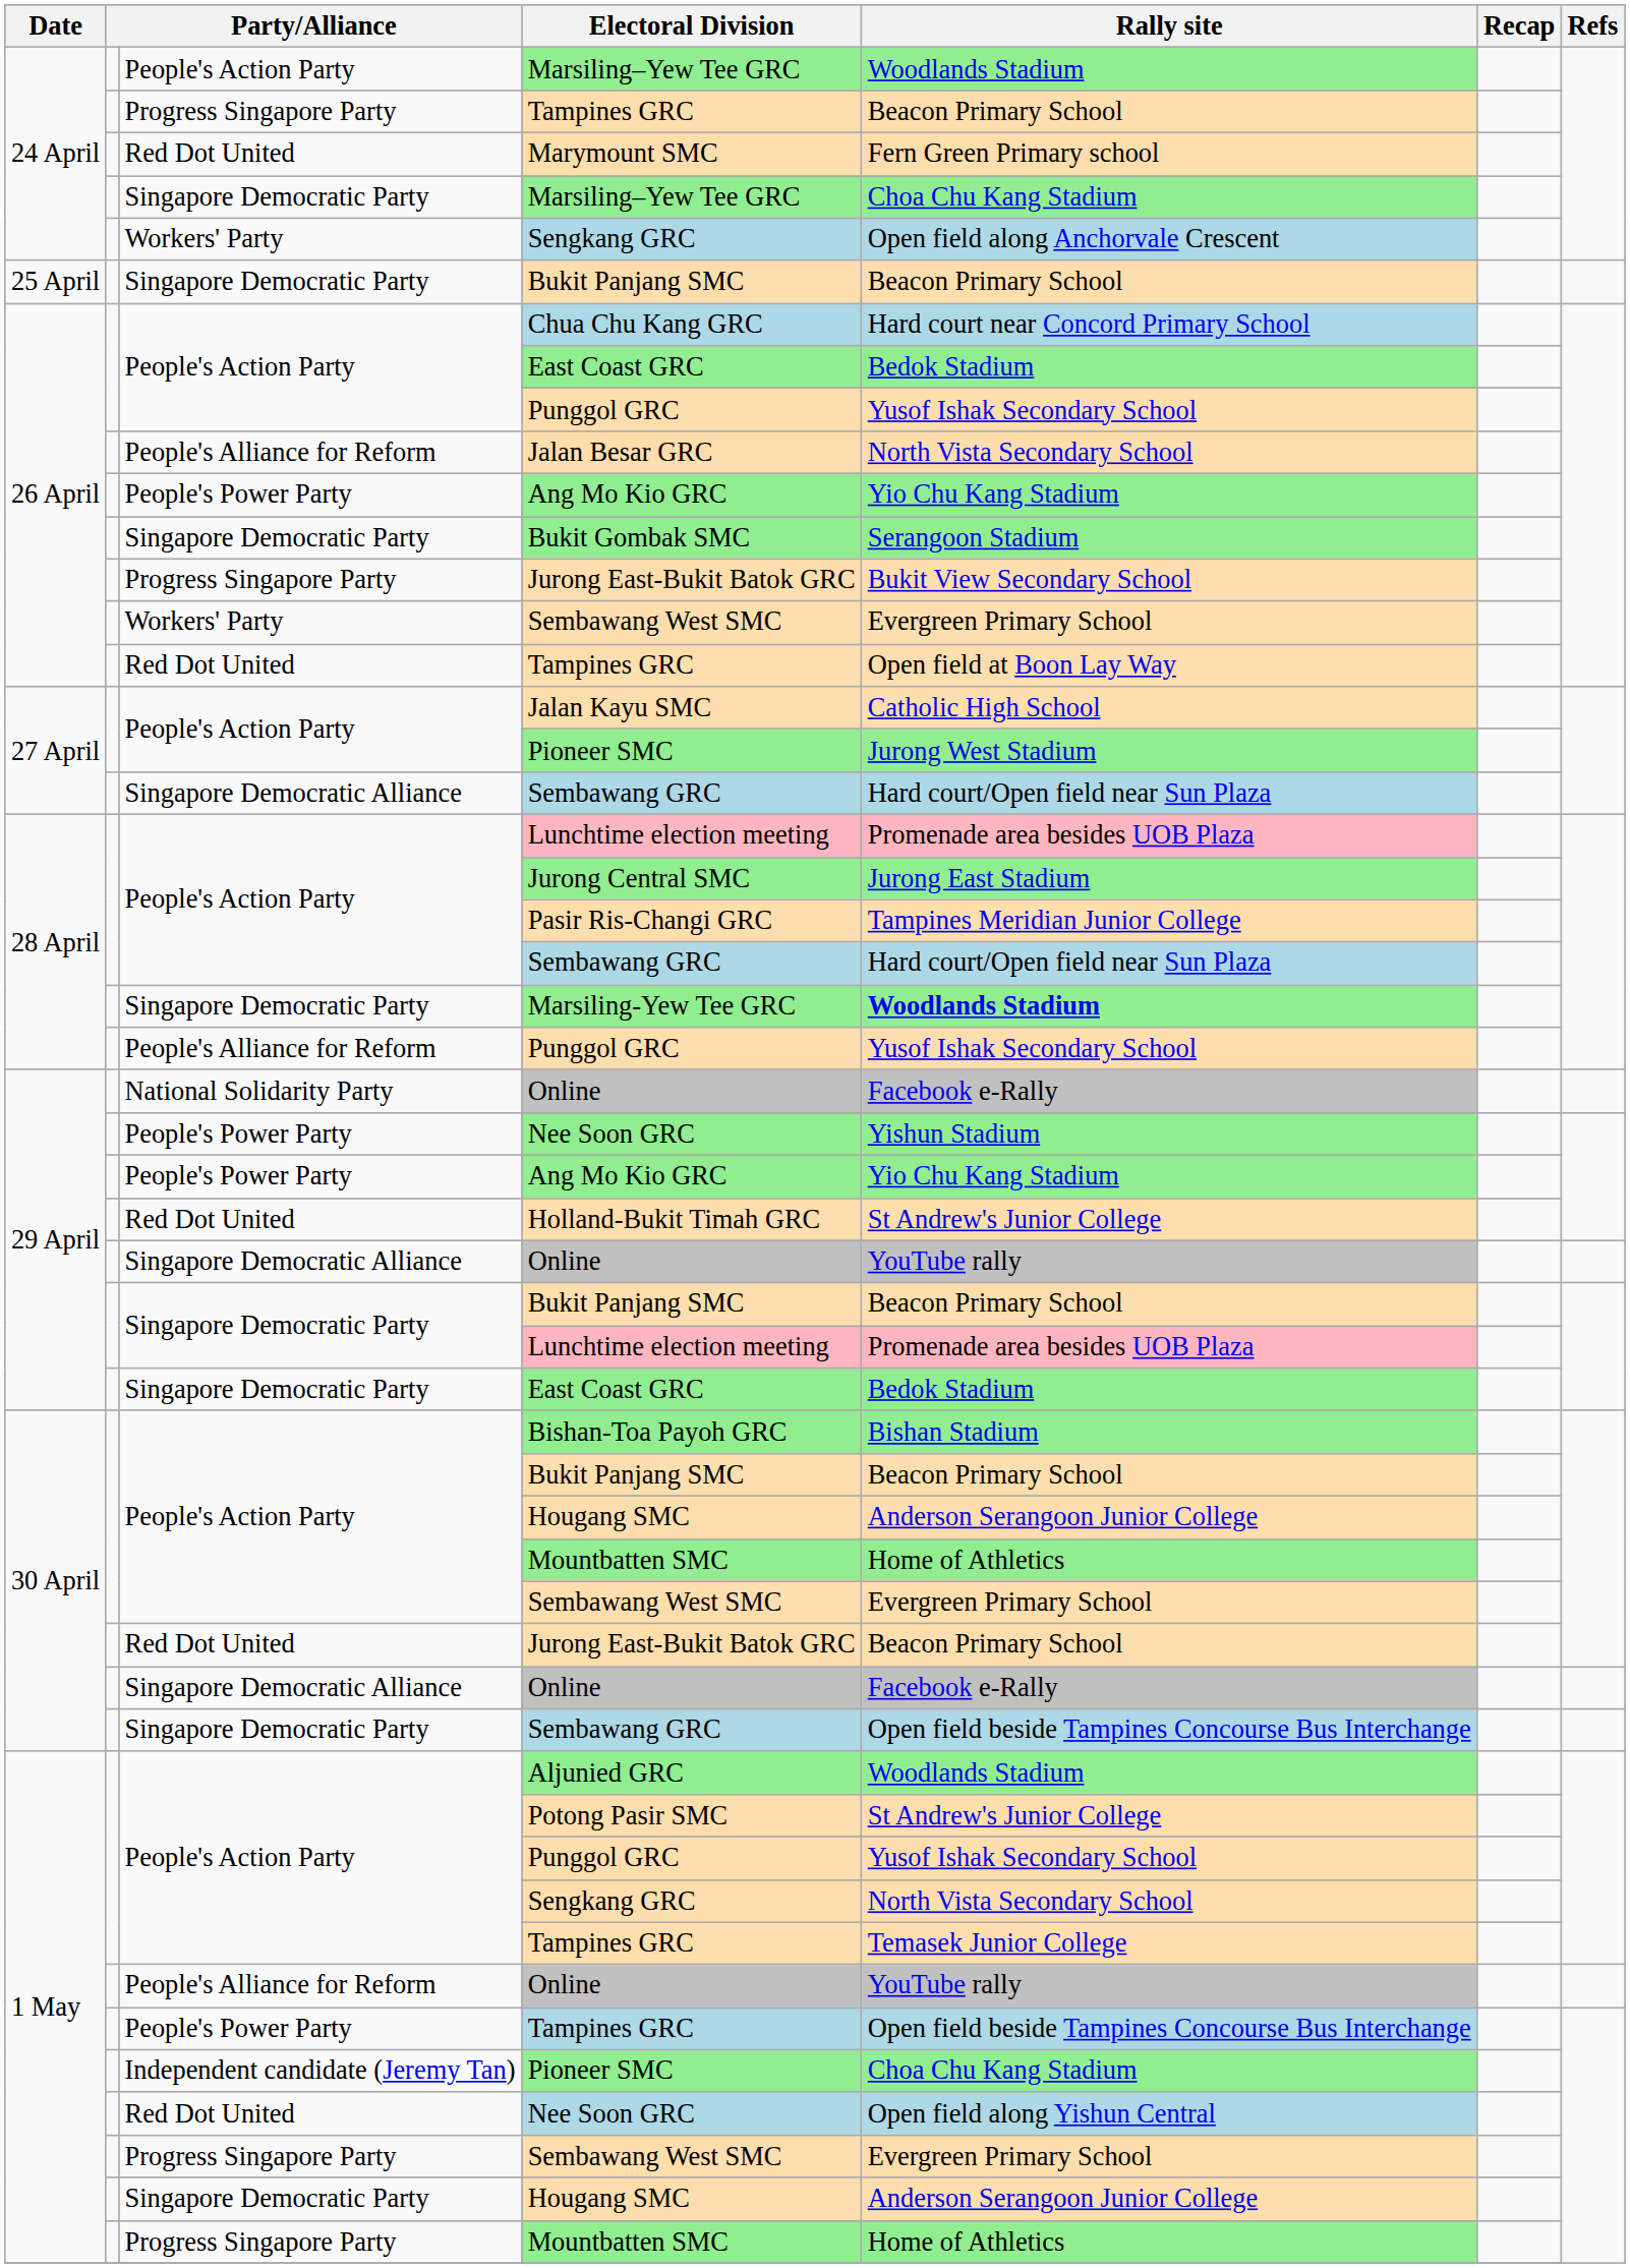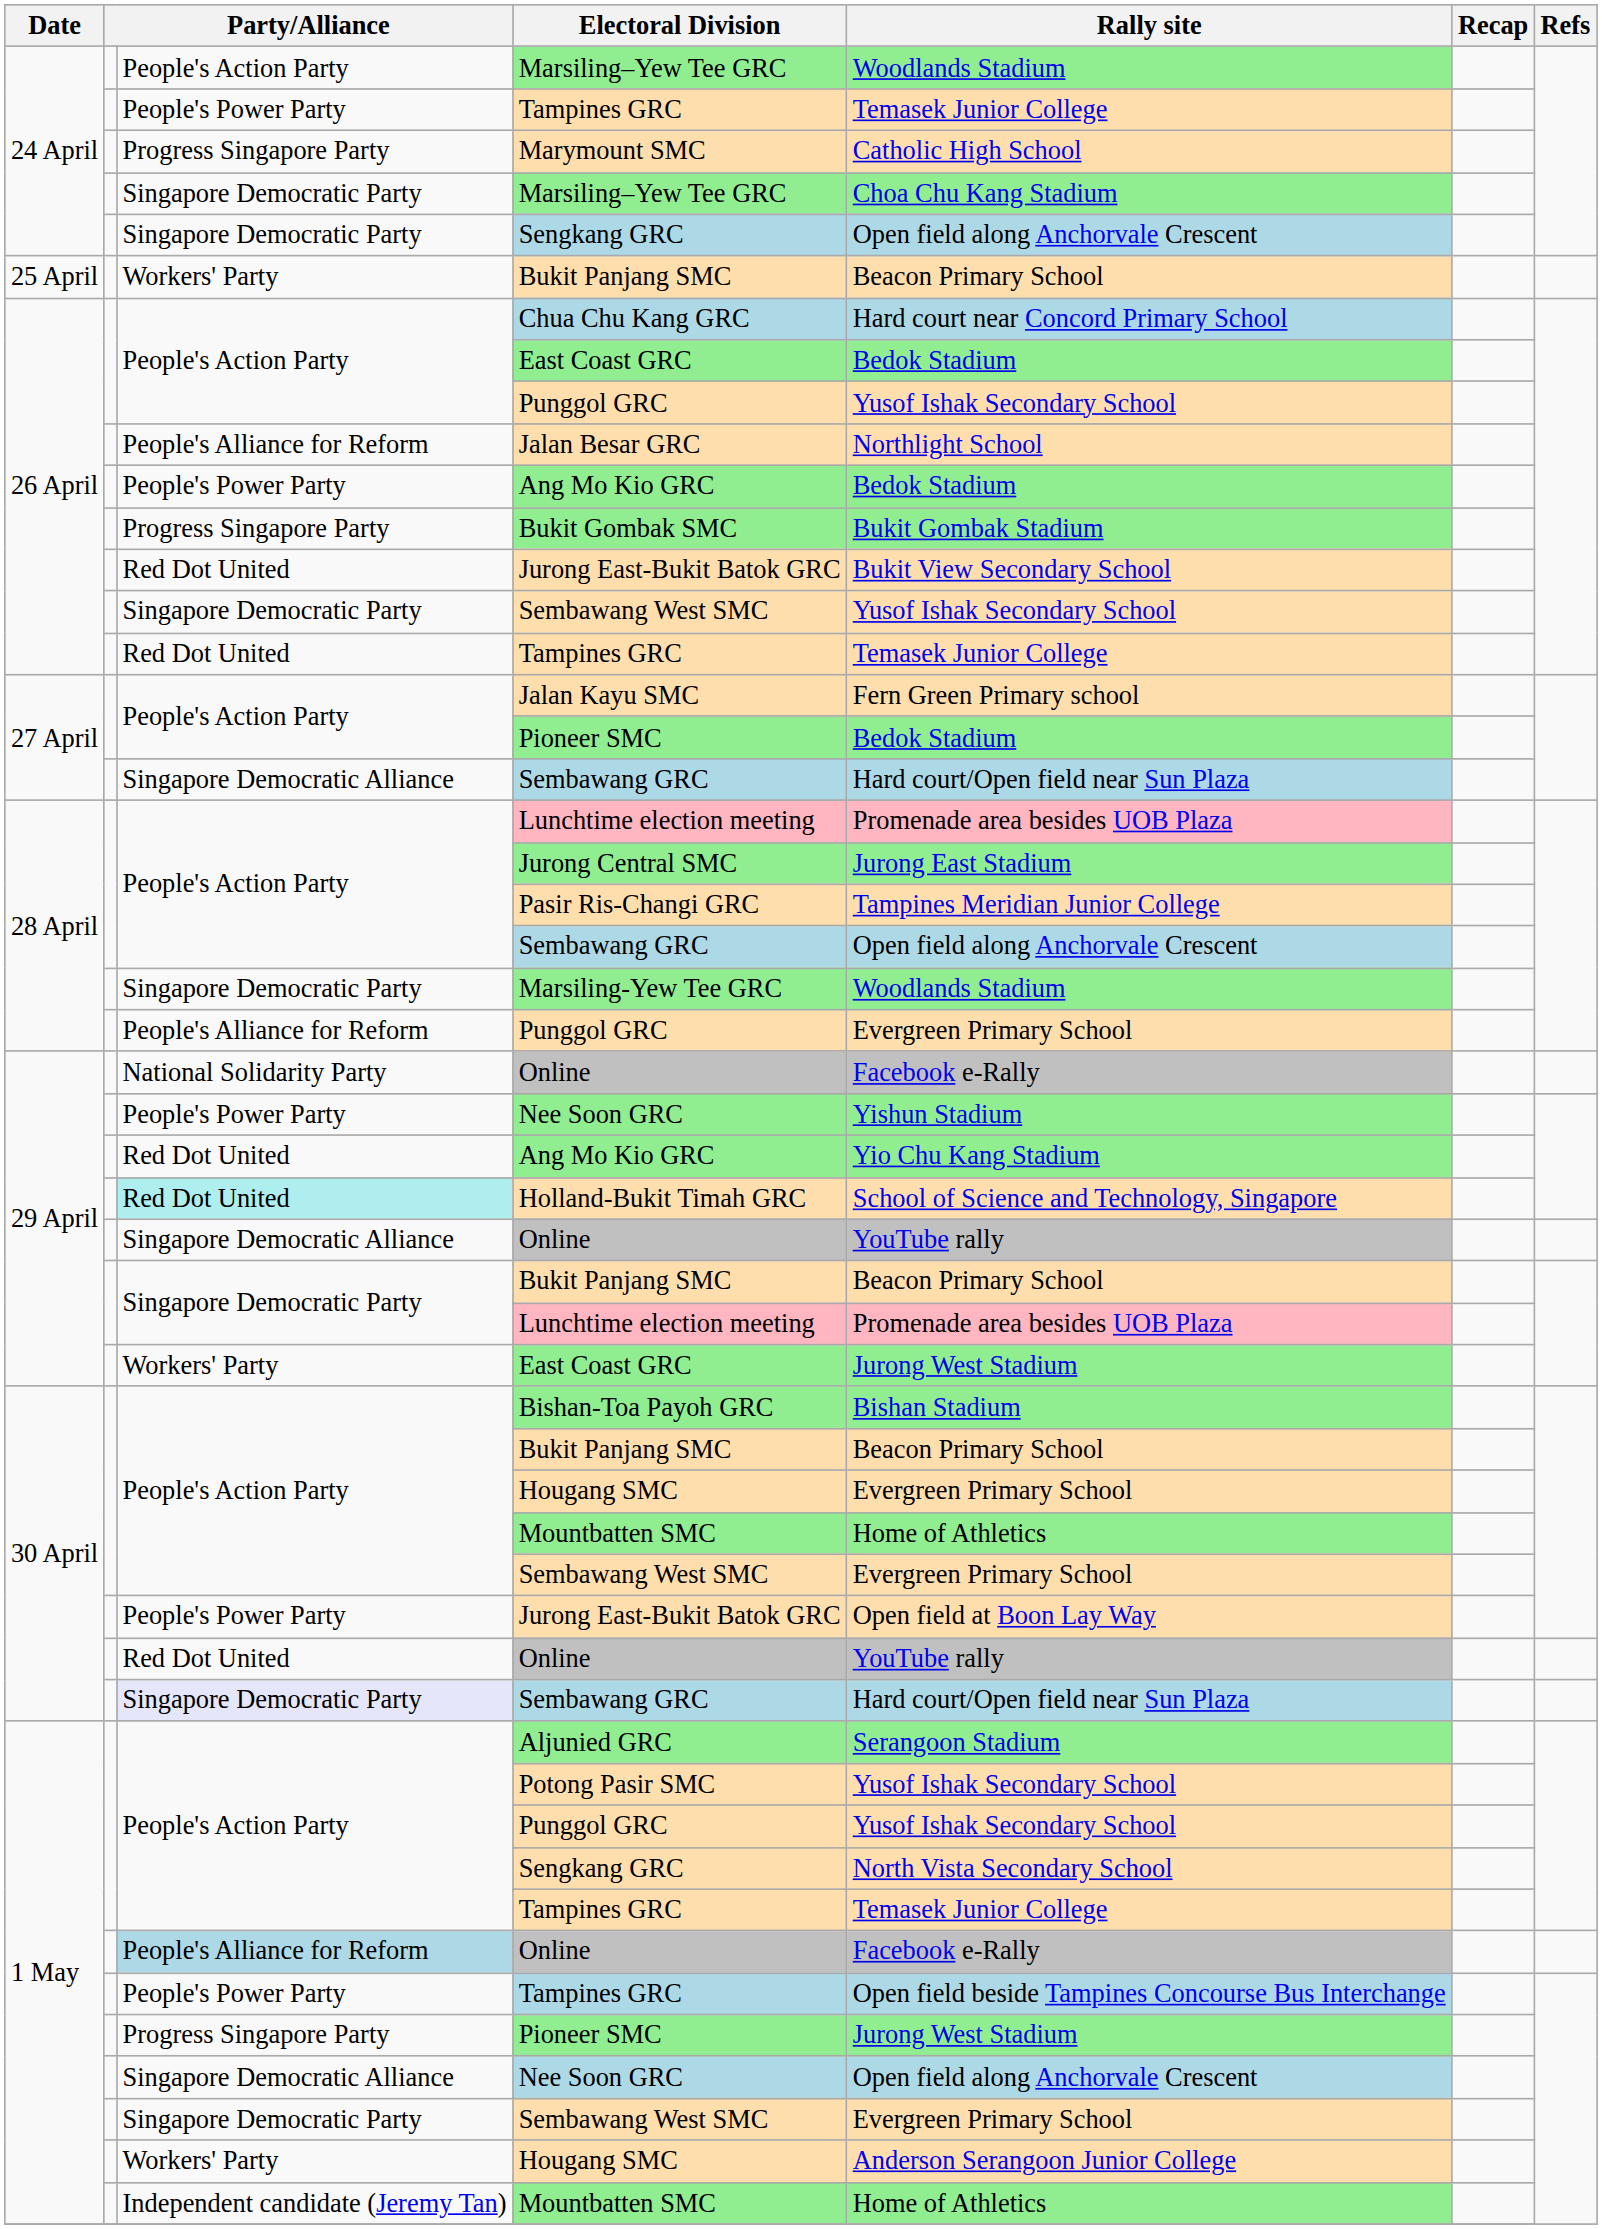24 April / Tampines GRC | column 3: Progress Singapore Party -> People's Power Party
24 April / Tampines GRC | Rally site: Beacon Primary School -> Temasek Junior College
Marymount SMC | column 3: Red Dot United -> Progress Singapore Party
Marymount SMC | Rally site: Fern Green Primary school -> Catholic High School
24 April / Sengkang GRC | column 3: Workers' Party -> Singapore Democratic Party
25 April / Bukit Panjang SMC | column 3: Singapore Democratic Party -> Workers' Party
Jalan Besar GRC | Rally site: North Vista Secondary School -> Northlight School
26 April / Ang Mo Kio GRC | Rally site: Yio Chu Kang Stadium -> Bedok Stadium
Bukit Gombak SMC | column 3: Singapore Democratic Party -> Progress Singapore Party
Bukit Gombak SMC | Rally site: Serangoon Stadium -> Bukit Gombak Stadium
26 April / Jurong East-Bukit Batok GRC | column 3: Progress Singapore Party -> Red Dot United
26 April / Sembawang West SMC | column 3: Workers' Party -> Singapore Democratic Party
26 April / Sembawang West SMC | Rally site: Evergreen Primary School -> Yusof Ishak Secondary School
26 April / Tampines GRC | Rally site: Open field at Boon Lay Way -> Temasek Junior College
Jalan Kayu SMC | Rally site: Catholic High School -> Fern Green Primary school
27 April / Pioneer SMC | Rally site: Jurong West Stadium -> Bedok Stadium
28 April / Sembawang GRC | Rally site: Hard court/Open field near Sun Plaza -> Open field along Anchorvale Crescent
Marsiling-Yew Tee GRC | Rally site: bold -> normal
28 April / Punggol GRC | Rally site: Yusof Ishak Secondary School -> Evergreen Primary School
29 April / Ang Mo Kio GRC | column 3: People's Power Party -> Red Dot United
Holland-Bukit Timah GRC | column 3: no background -> paleturquoise background
Holland-Bukit Timah GRC | Rally site: St Andrew's Junior College -> School of Science and Technology, Singapore
29 April / East Coast GRC | column 3: Singapore Democratic Party -> Workers' Party
29 April / East Coast GRC | Rally site: Bedok Stadium -> Jurong West Stadium
30 April / Hougang SMC | Rally site: Anderson Serangoon Junior College -> Evergreen Primary School
30 April / Jurong East-Bukit Batok GRC | column 3: Red Dot United -> People's Power Party
30 April / Jurong East-Bukit Batok GRC | Rally site: Beacon Primary School -> Open field at Boon Lay Way
30 April / Online | column 3: Singapore Democratic Alliance -> Red Dot United
30 April / Online | Rally site: Facebook e-Rally -> YouTube rally
30 April / Sembawang GRC | column 3: no background -> lavender background
30 April / Sembawang GRC | Rally site: Open field beside Tampines Concourse Bus Interchange -> Hard court/Open field near Sun Plaza
Aljunied GRC | Rally site: Woodlands Stadium -> Serangoon Stadium
Potong Pasir SMC | Rally site: St Andrew's Junior College -> Yusof Ishak Secondary School
1 May / Online | column 3: no background -> lightblue background
1 May / Online | Rally site: YouTube rally -> Facebook e-Rally
1 May / Pioneer SMC | column 3: Independent candidate (Jeremy Tan) -> Progress Singapore Party
1 May / Pioneer SMC | Rally site: Choa Chu Kang Stadium -> Jurong West Stadium
1 May / Nee Soon GRC | column 3: Red Dot United -> Singapore Democratic Alliance
1 May / Nee Soon GRC | Rally site: Open field along Yishun Central -> Open field along Anchorvale Crescent
1 May / Sembawang West SMC | column 3: Progress Singapore Party -> Singapore Democratic Party
1 May / Hougang SMC | column 3: Singapore Democratic Party -> Workers' Party
1 May / Mountbatten SMC | column 3: Progress Singapore Party -> Independent candidate (Jeremy Tan)
